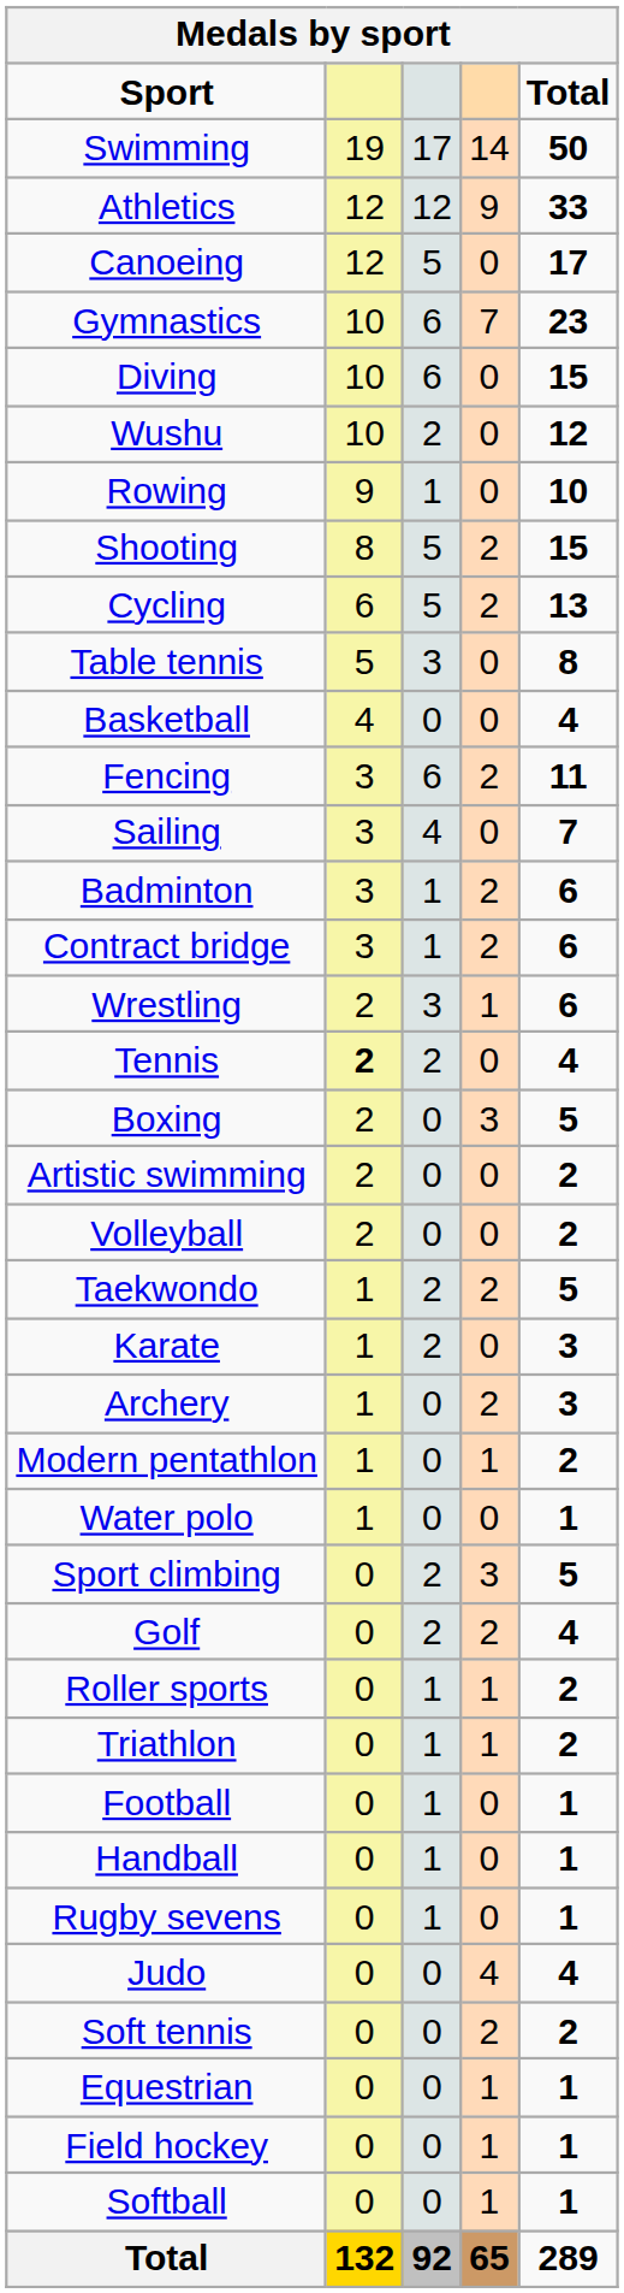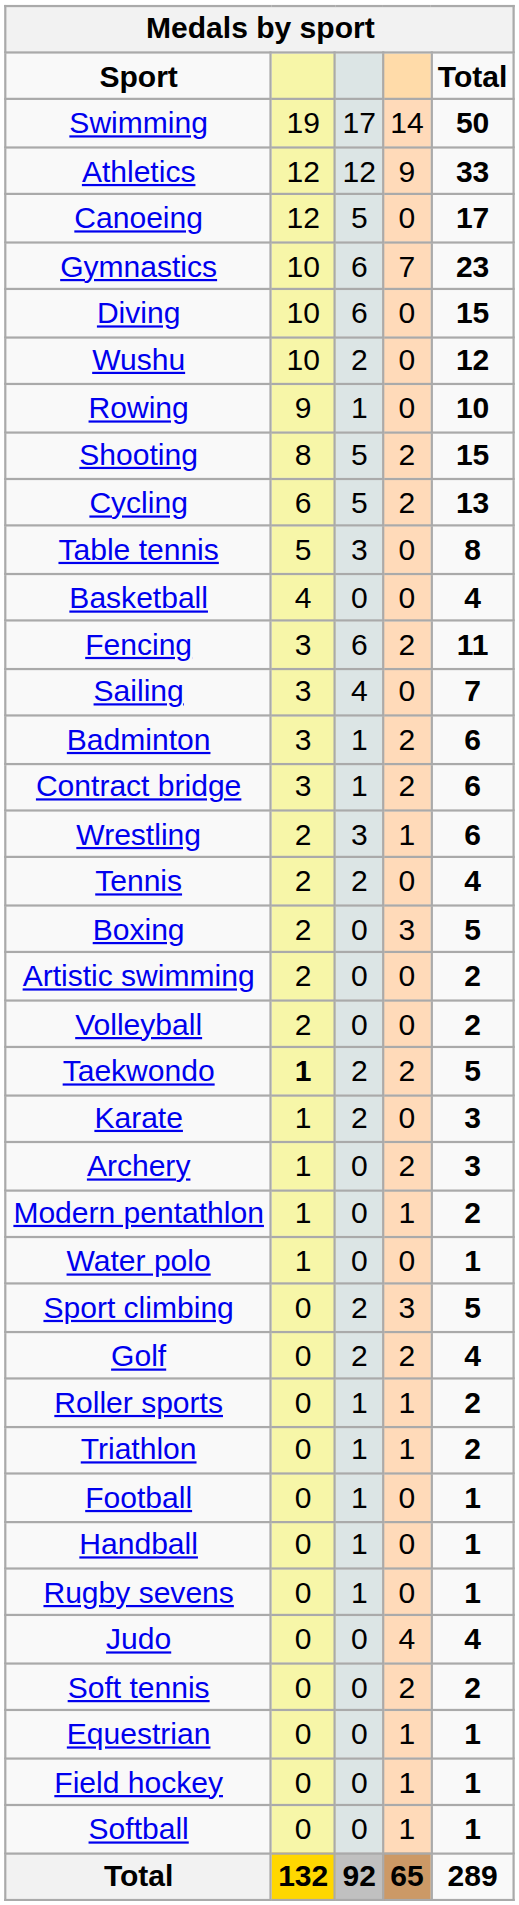Tennis | column 2: bold -> normal
Taekwondo | column 2: normal -> bold
